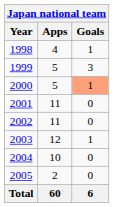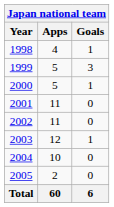2000 | Goals: lightsalmon background -> no background
